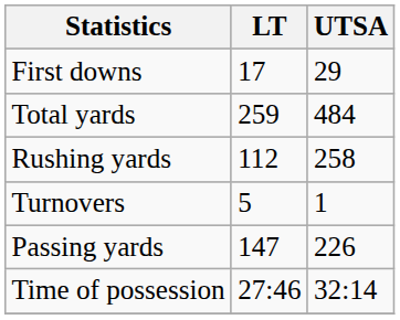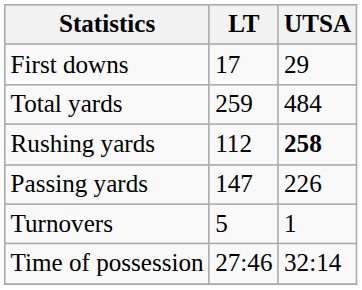Rushing yards | UTSA: normal -> bold
rows swapped: Passing yards <-> Turnovers
